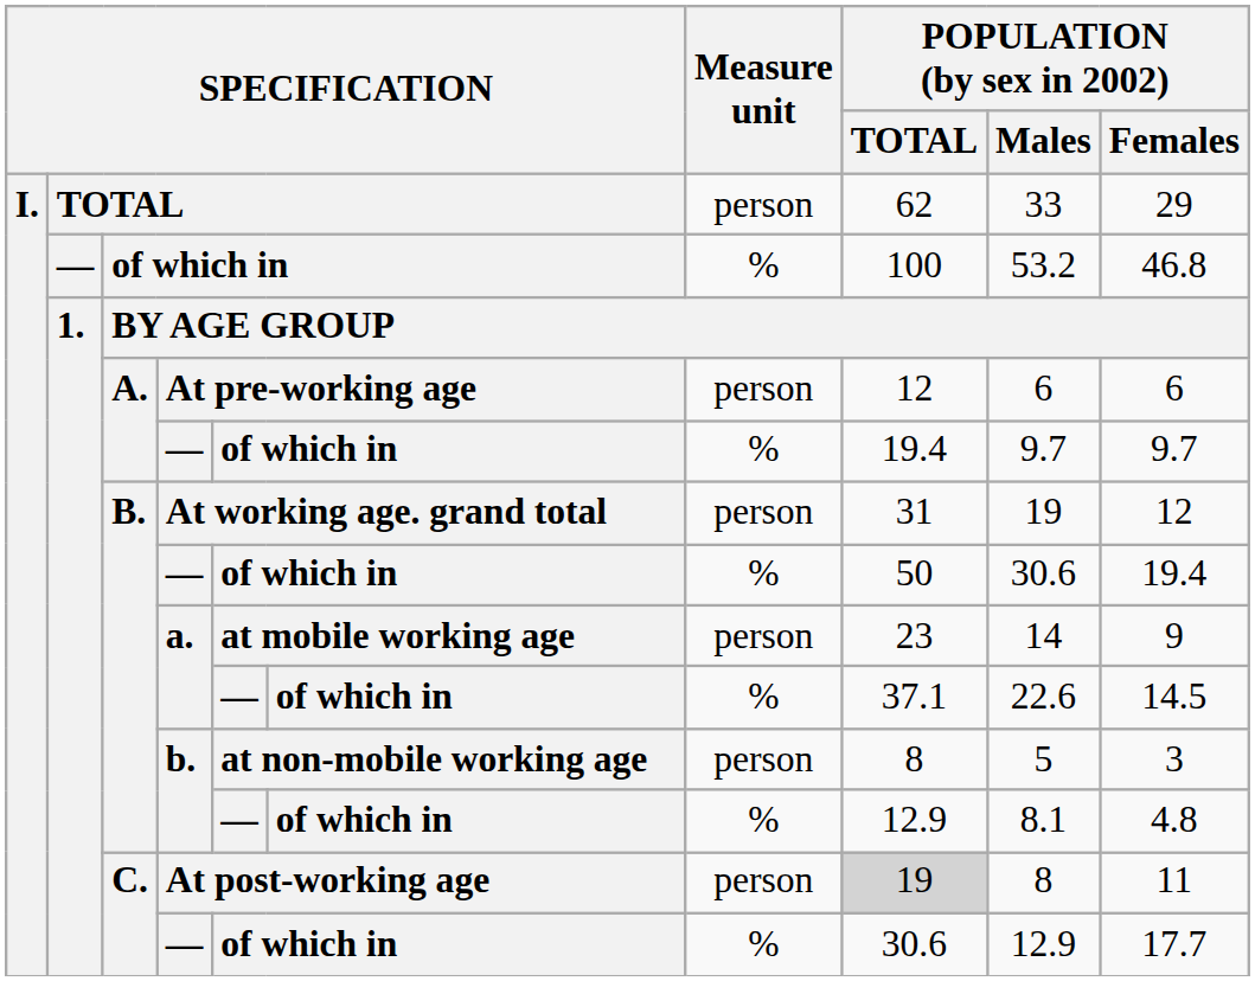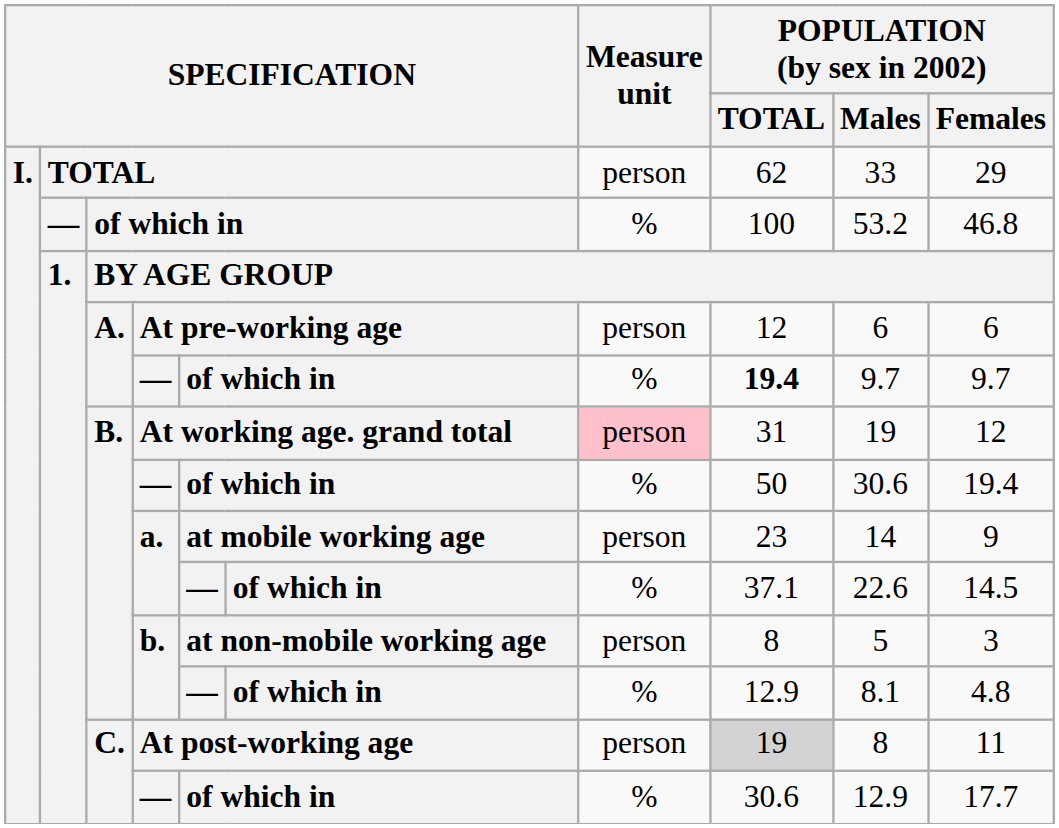A. / — | POPULATION (by sex in 2002) / TOTAL: normal -> bold
At working age. grand total | Measure unit: no background -> pink background
